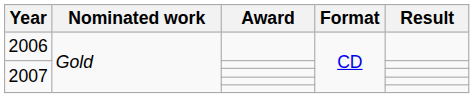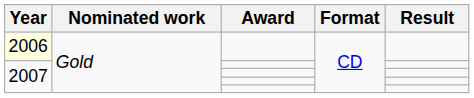2006 | Year: no background -> lightyellow background
